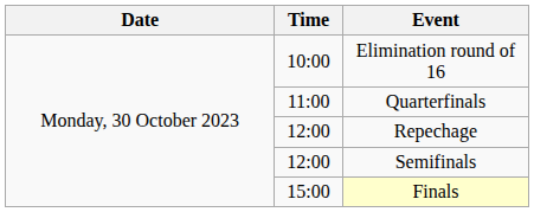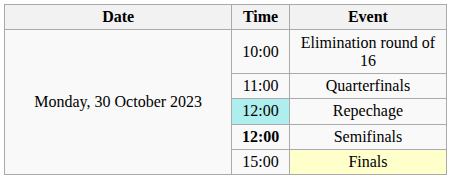Repechage | Time: no background -> paleturquoise background
Semifinals | Time: normal -> bold
